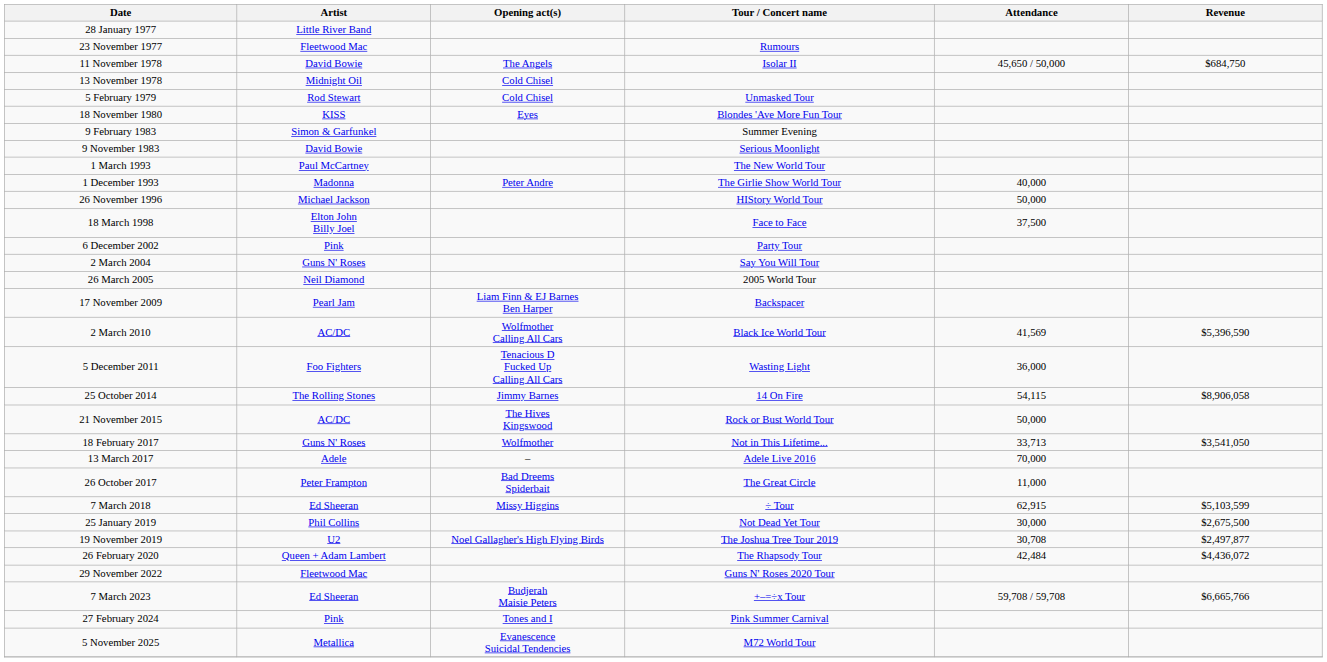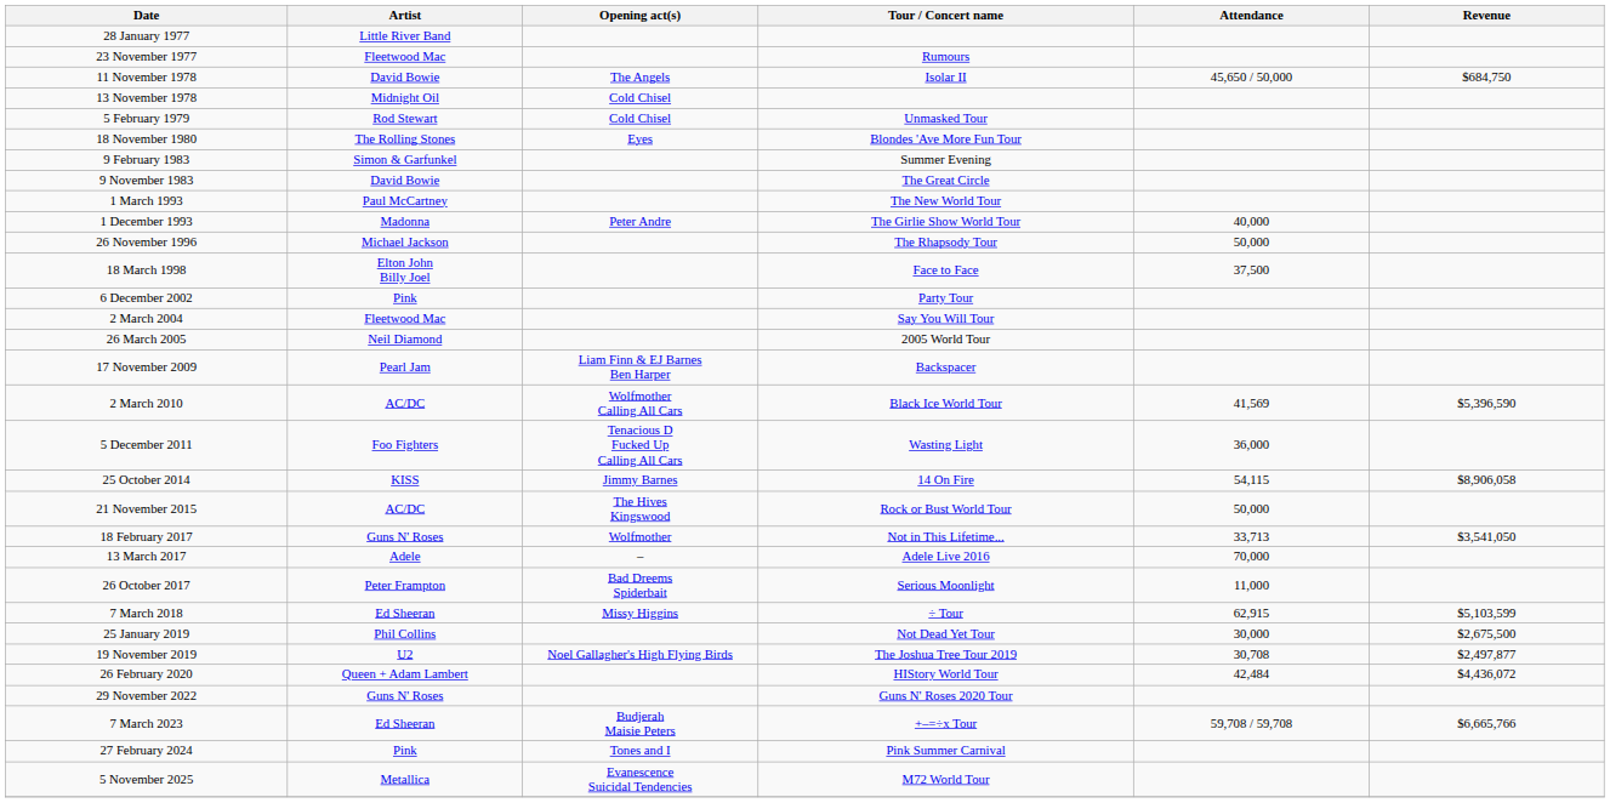18 November 1980 | Artist: KISS -> The Rolling Stones
9 November 1983 | Tour / Concert name: Serious Moonlight -> The Great Circle
26 November 1996 | Tour / Concert name: HIStory World Tour -> The Rhapsody Tour
2 March 2004 | Artist: Guns N' Roses -> Fleetwood Mac
25 October 2014 | Artist: The Rolling Stones -> KISS
26 October 2017 | Tour / Concert name: The Great Circle -> Serious Moonlight
26 February 2020 | Tour / Concert name: The Rhapsody Tour -> HIStory World Tour
29 November 2022 | Artist: Fleetwood Mac -> Guns N' Roses
